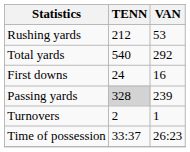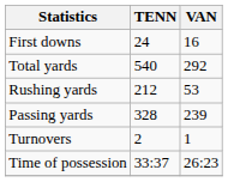rows swapped: First downs <-> Rushing yards
Passing yards | TENN: lightgrey background -> no background
